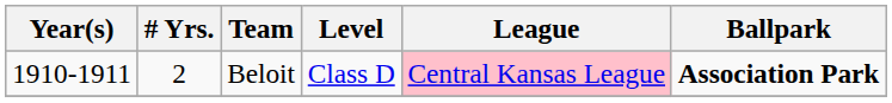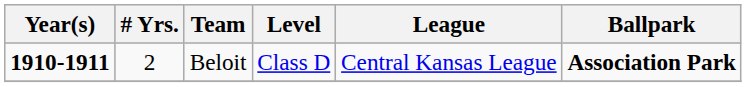Beloit | Year(s): normal -> bold
Beloit | League: pink background -> no background
